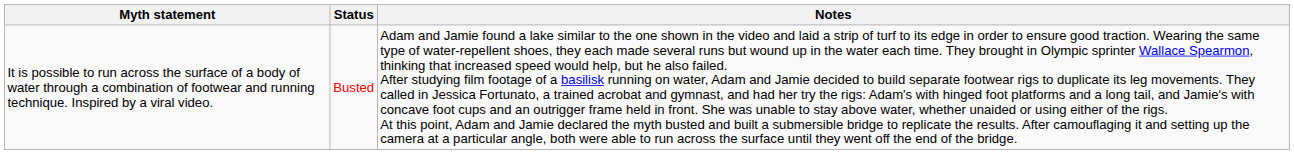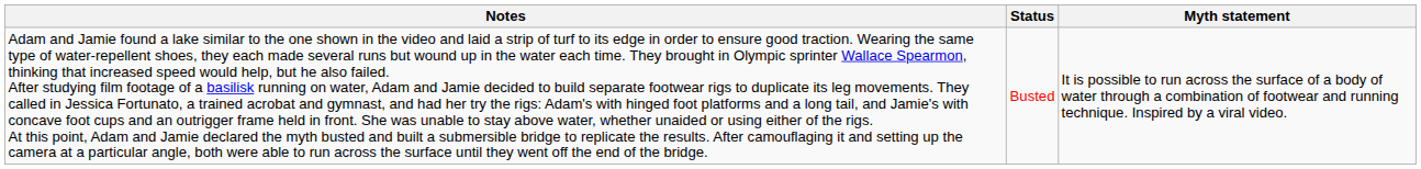columns swapped: Myth statement <-> Notes
